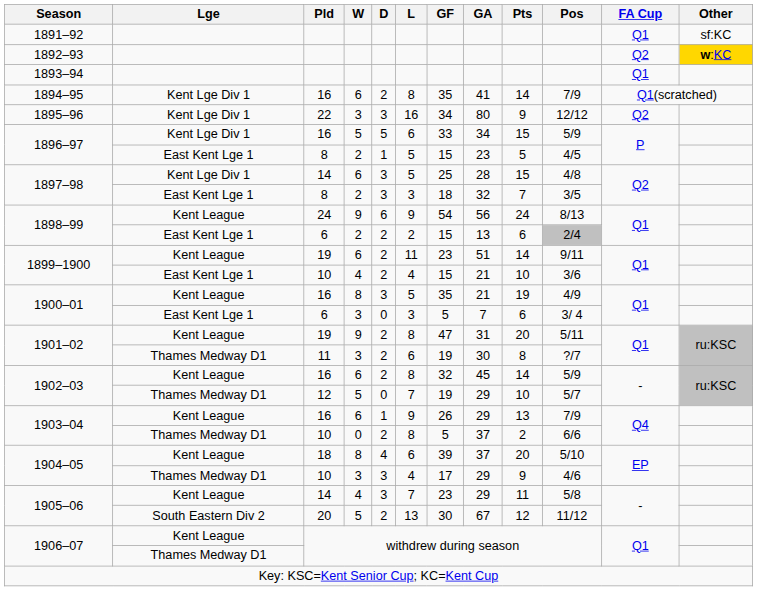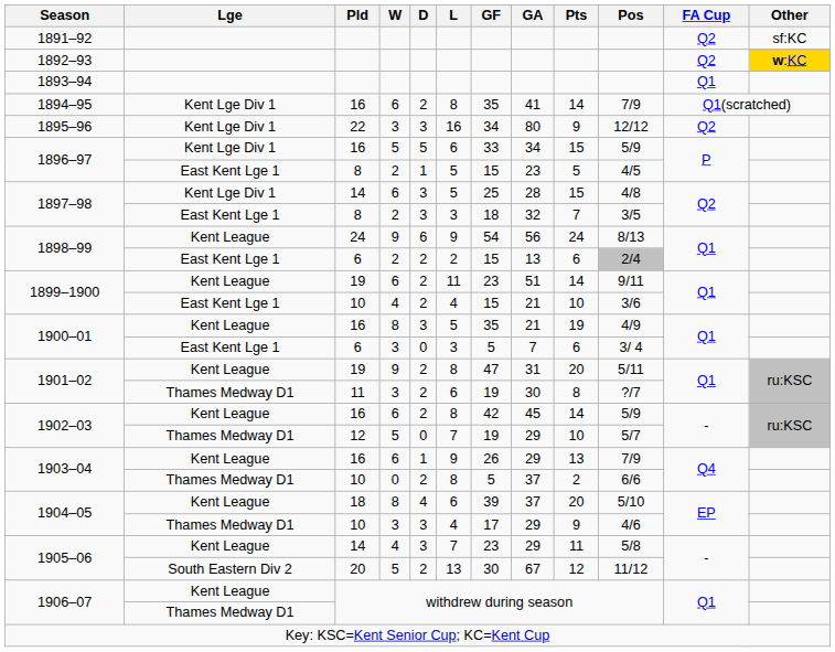1891–92 | FA Cup: Q1 -> Q2
1902–03 / Kent League | GF: 32 -> 42
